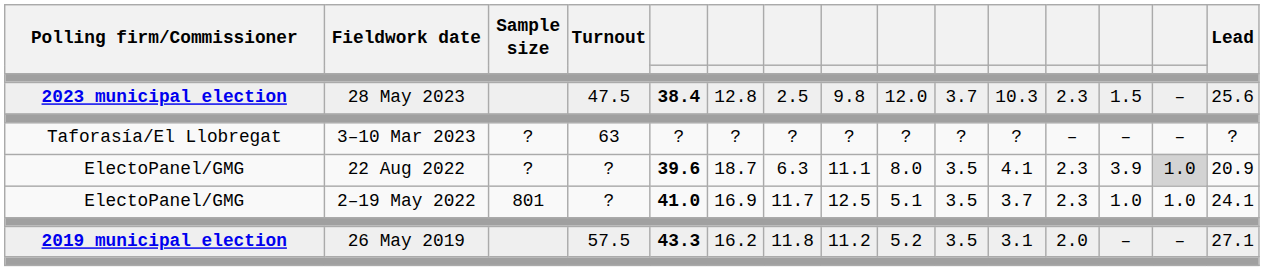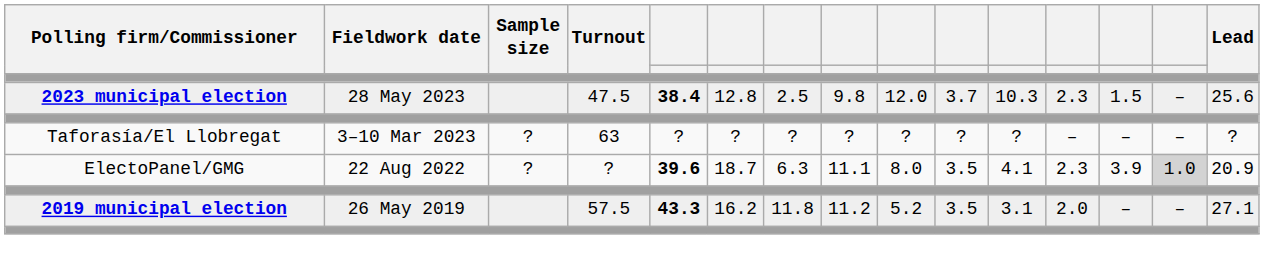- row: ElectoPanel/GMG | 2–19 May 2022 | 801 | ? | 41.0 | 16.9 | 11.7 | 12.5 | 5.1 | 3.5 | 3.7 | 2.3 | 1.0 | 1.0 | 24.1
